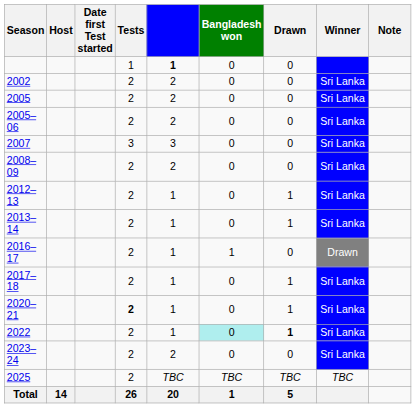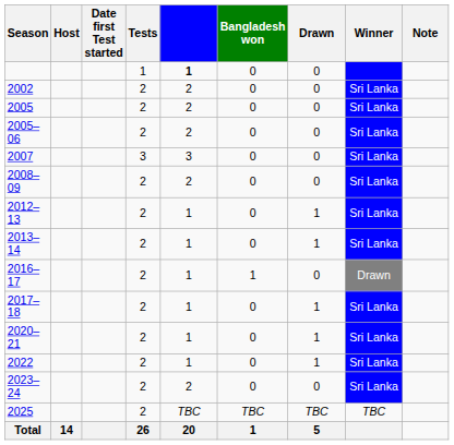2020–21 | Tests: bold -> normal
2022 | Bangladesh won: paleturquoise background -> no background
2022 | Drawn: bold -> normal
